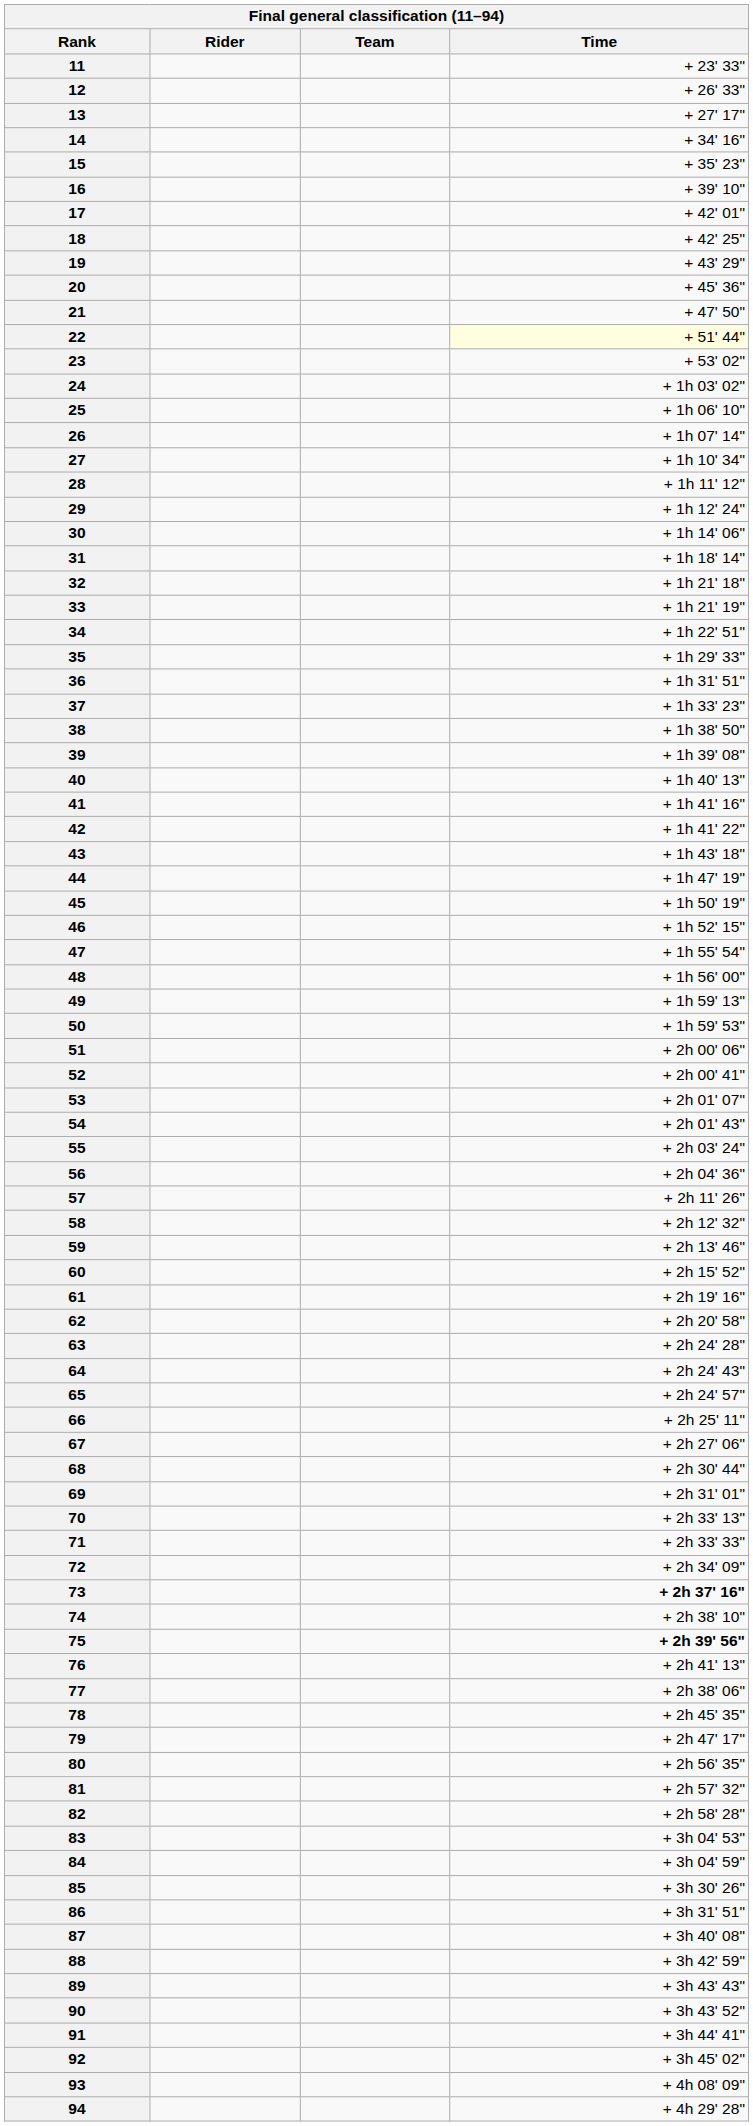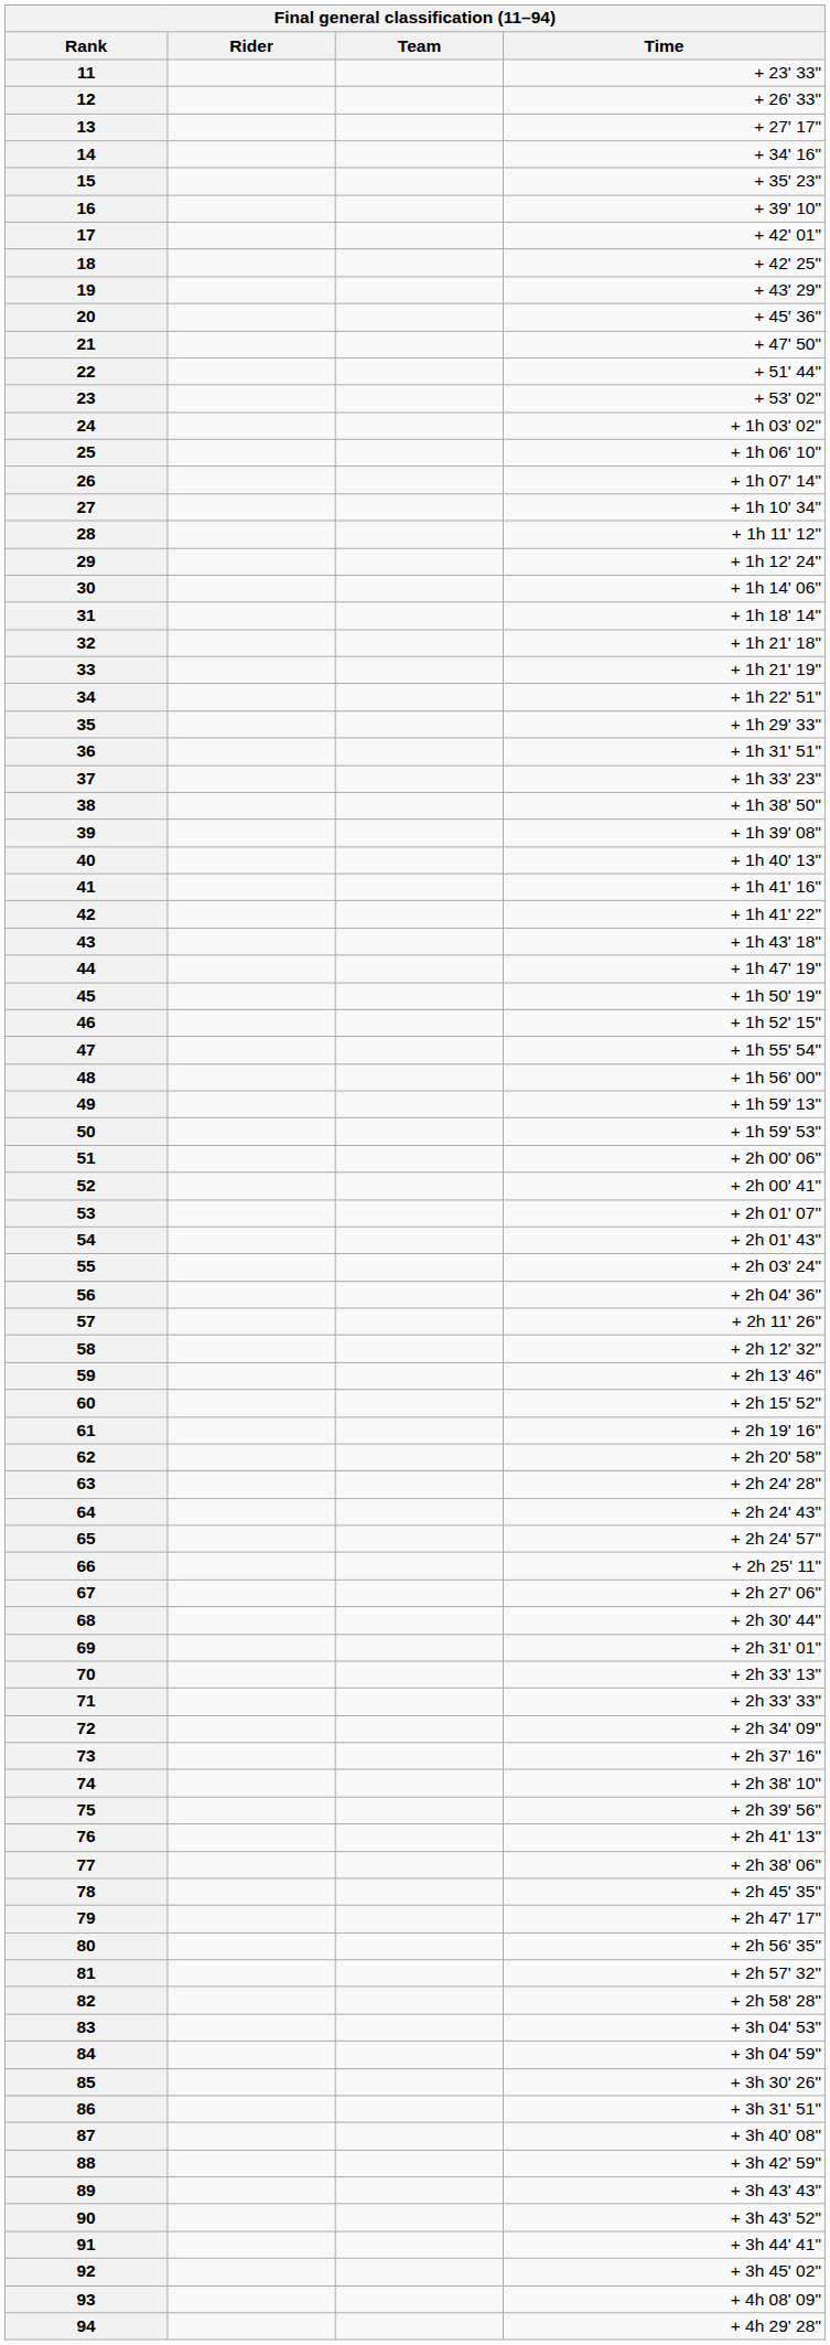22 | Time: lightyellow background -> no background
73 | Time: bold -> normal
75 | Time: bold -> normal
